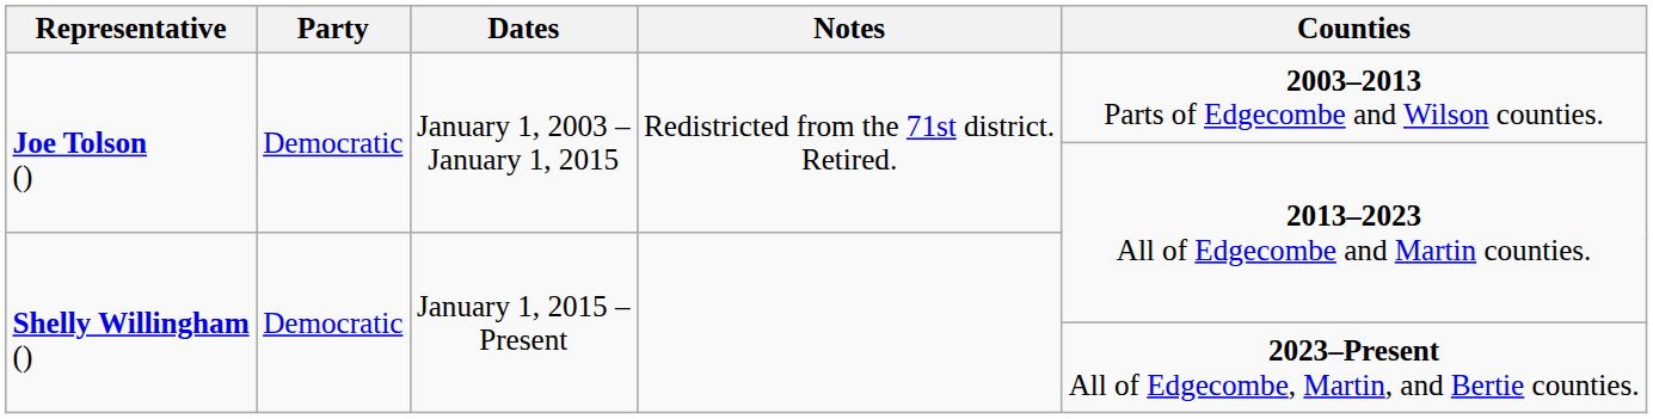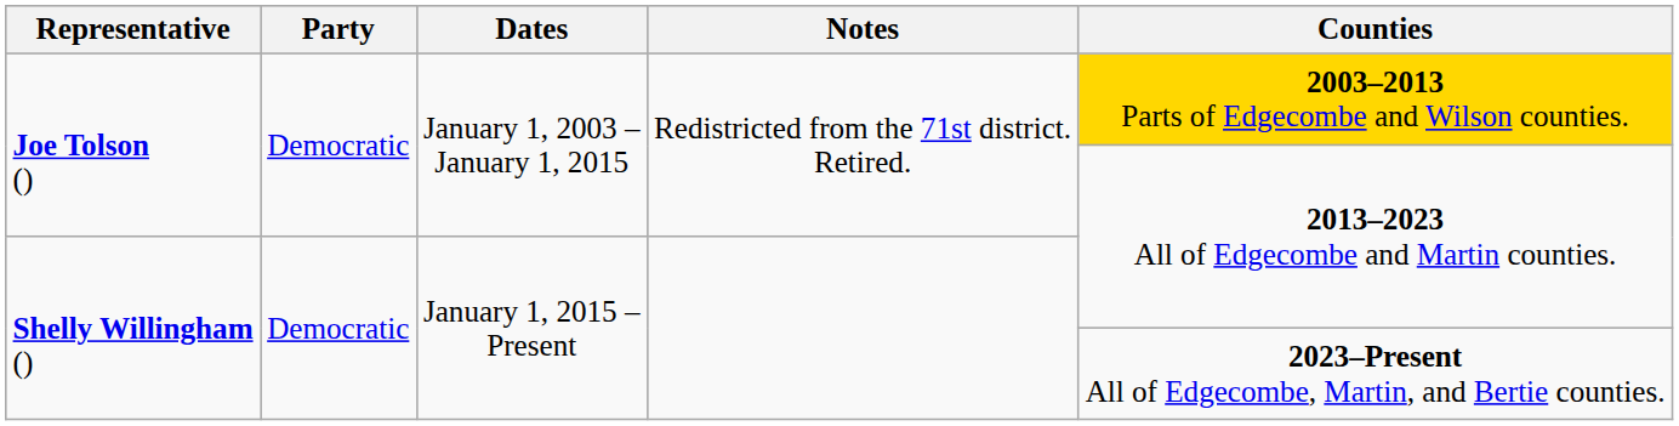row 2 | Counties: no background -> gold background
